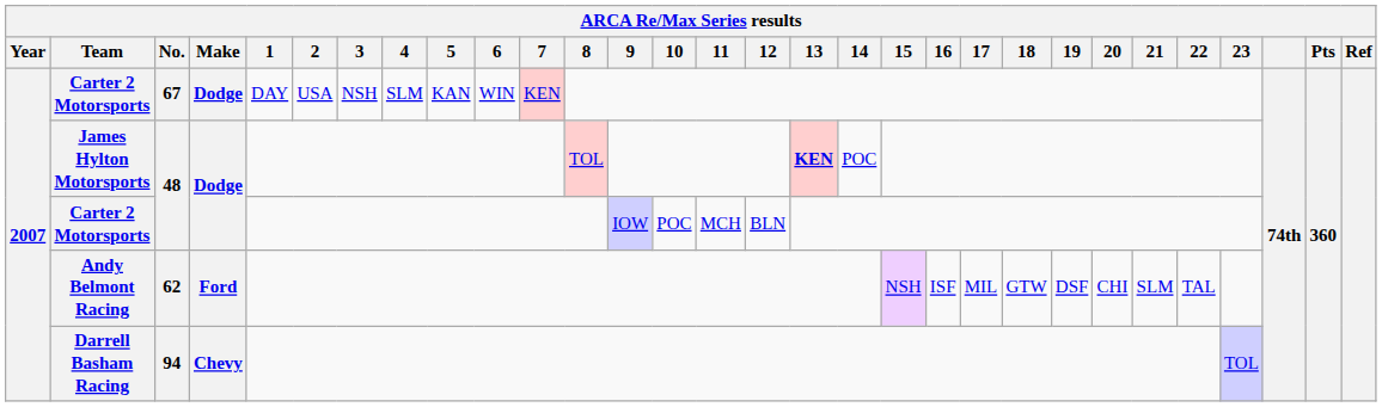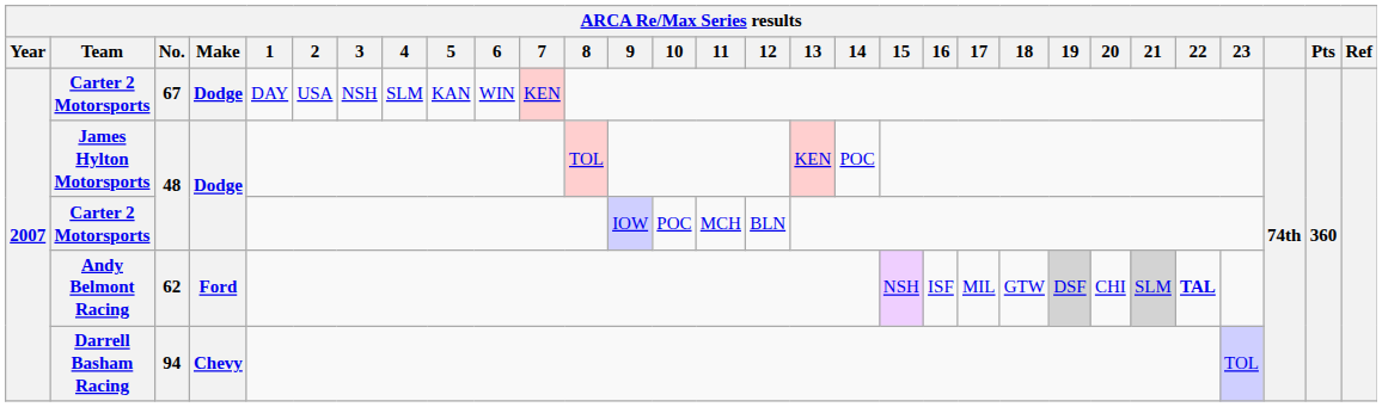James Hylton Motorsports | 13: bold -> normal
Andy Belmont Racing | 19: no background -> lightgrey background
Andy Belmont Racing | 21: no background -> lightgrey background
Andy Belmont Racing | 22: normal -> bold
